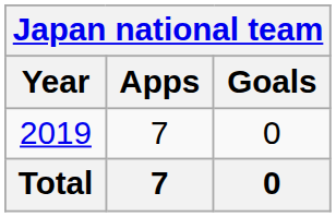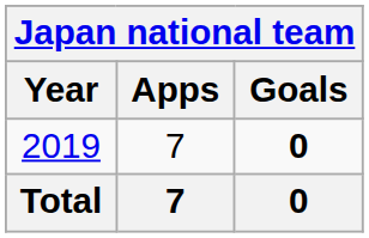2019 | Goals: normal -> bold
